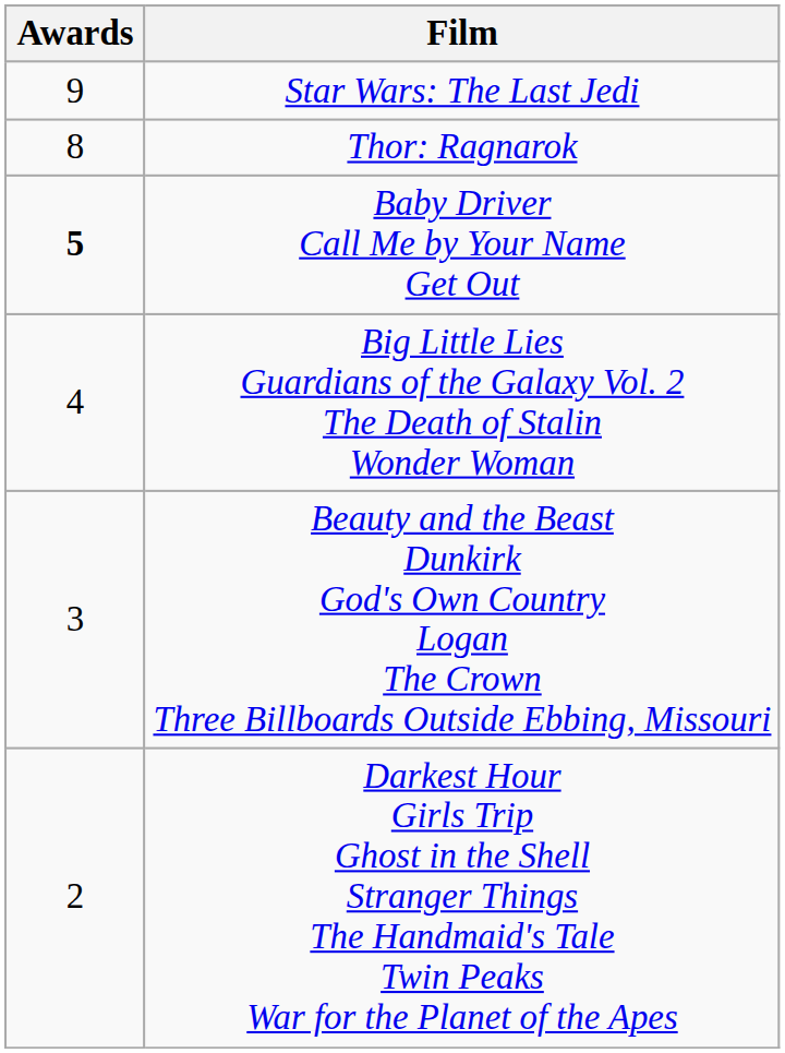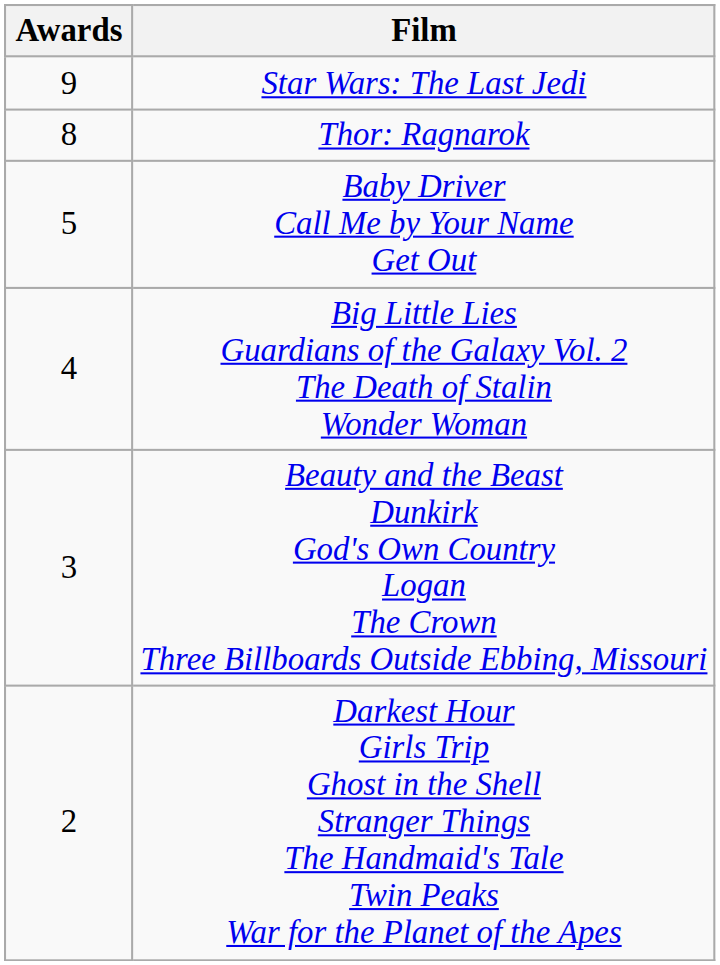Baby Driver Call Me by Your Name Get Out | Awards: bold -> normal
